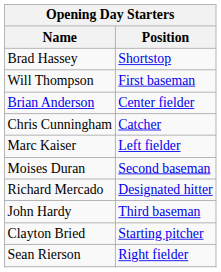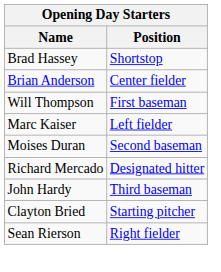rows swapped: Will Thompson <-> Brian Anderson
- row: Chris Cunningham | Catcher
